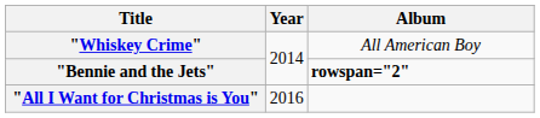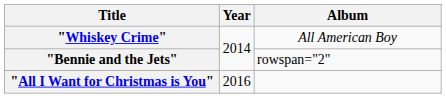"Bennie and the Jets" | Album: bold -> normal
